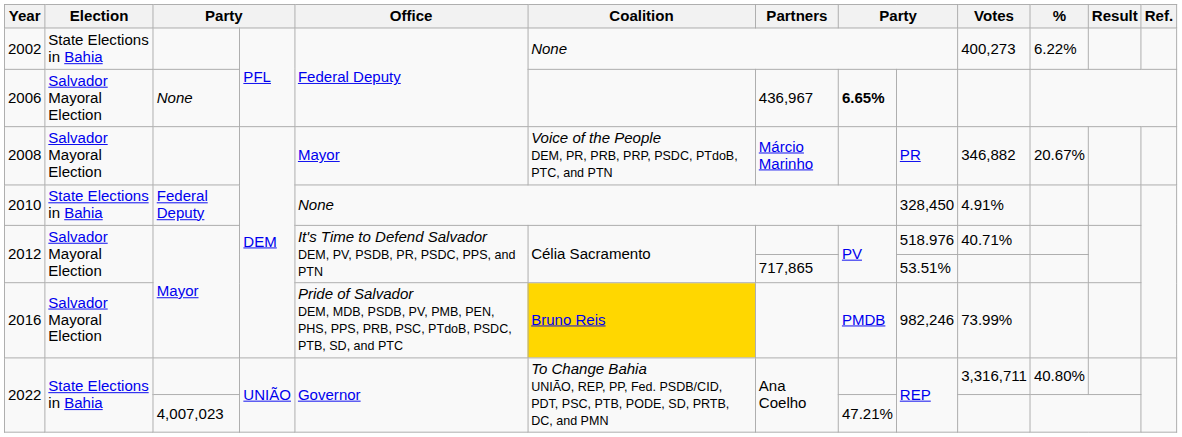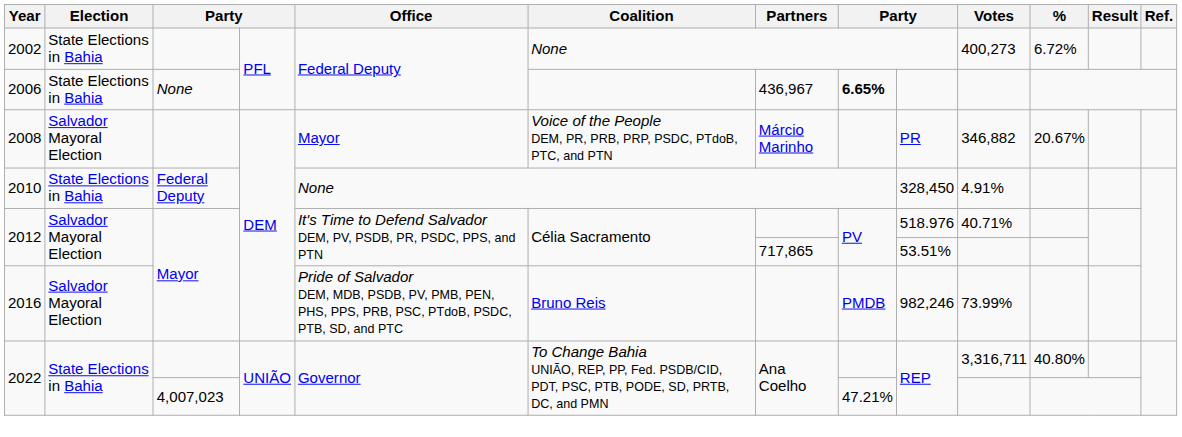2002 | %: 6.22% -> 6.72%
2006 | Election: Salvador Mayoral Election -> State Elections in Bahia
2016 | Coalition: gold background -> no background
